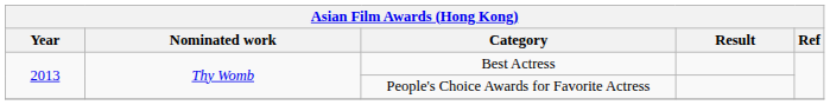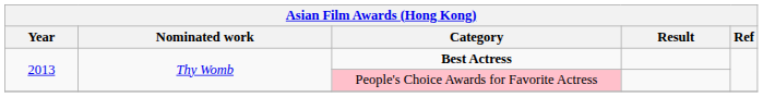Best Actress | Category: normal -> bold
People's Choice Awards for Favorite Actress | Category: no background -> pink background
